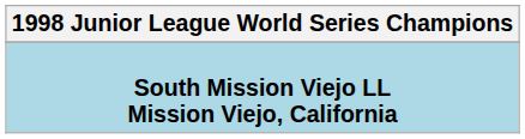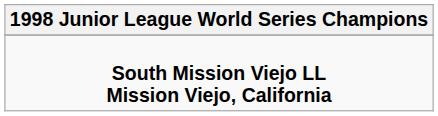row 2 | column 1: lightblue background -> no background
